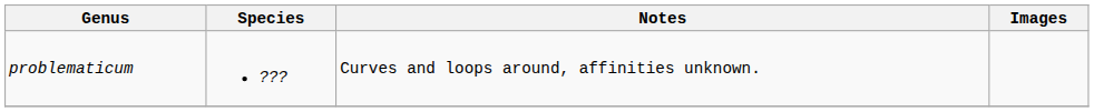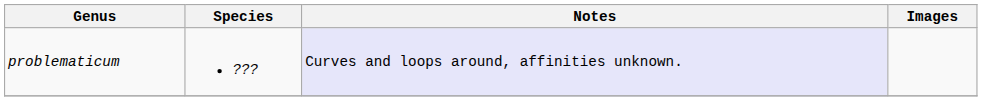problematicum | Notes: no background -> lavender background
